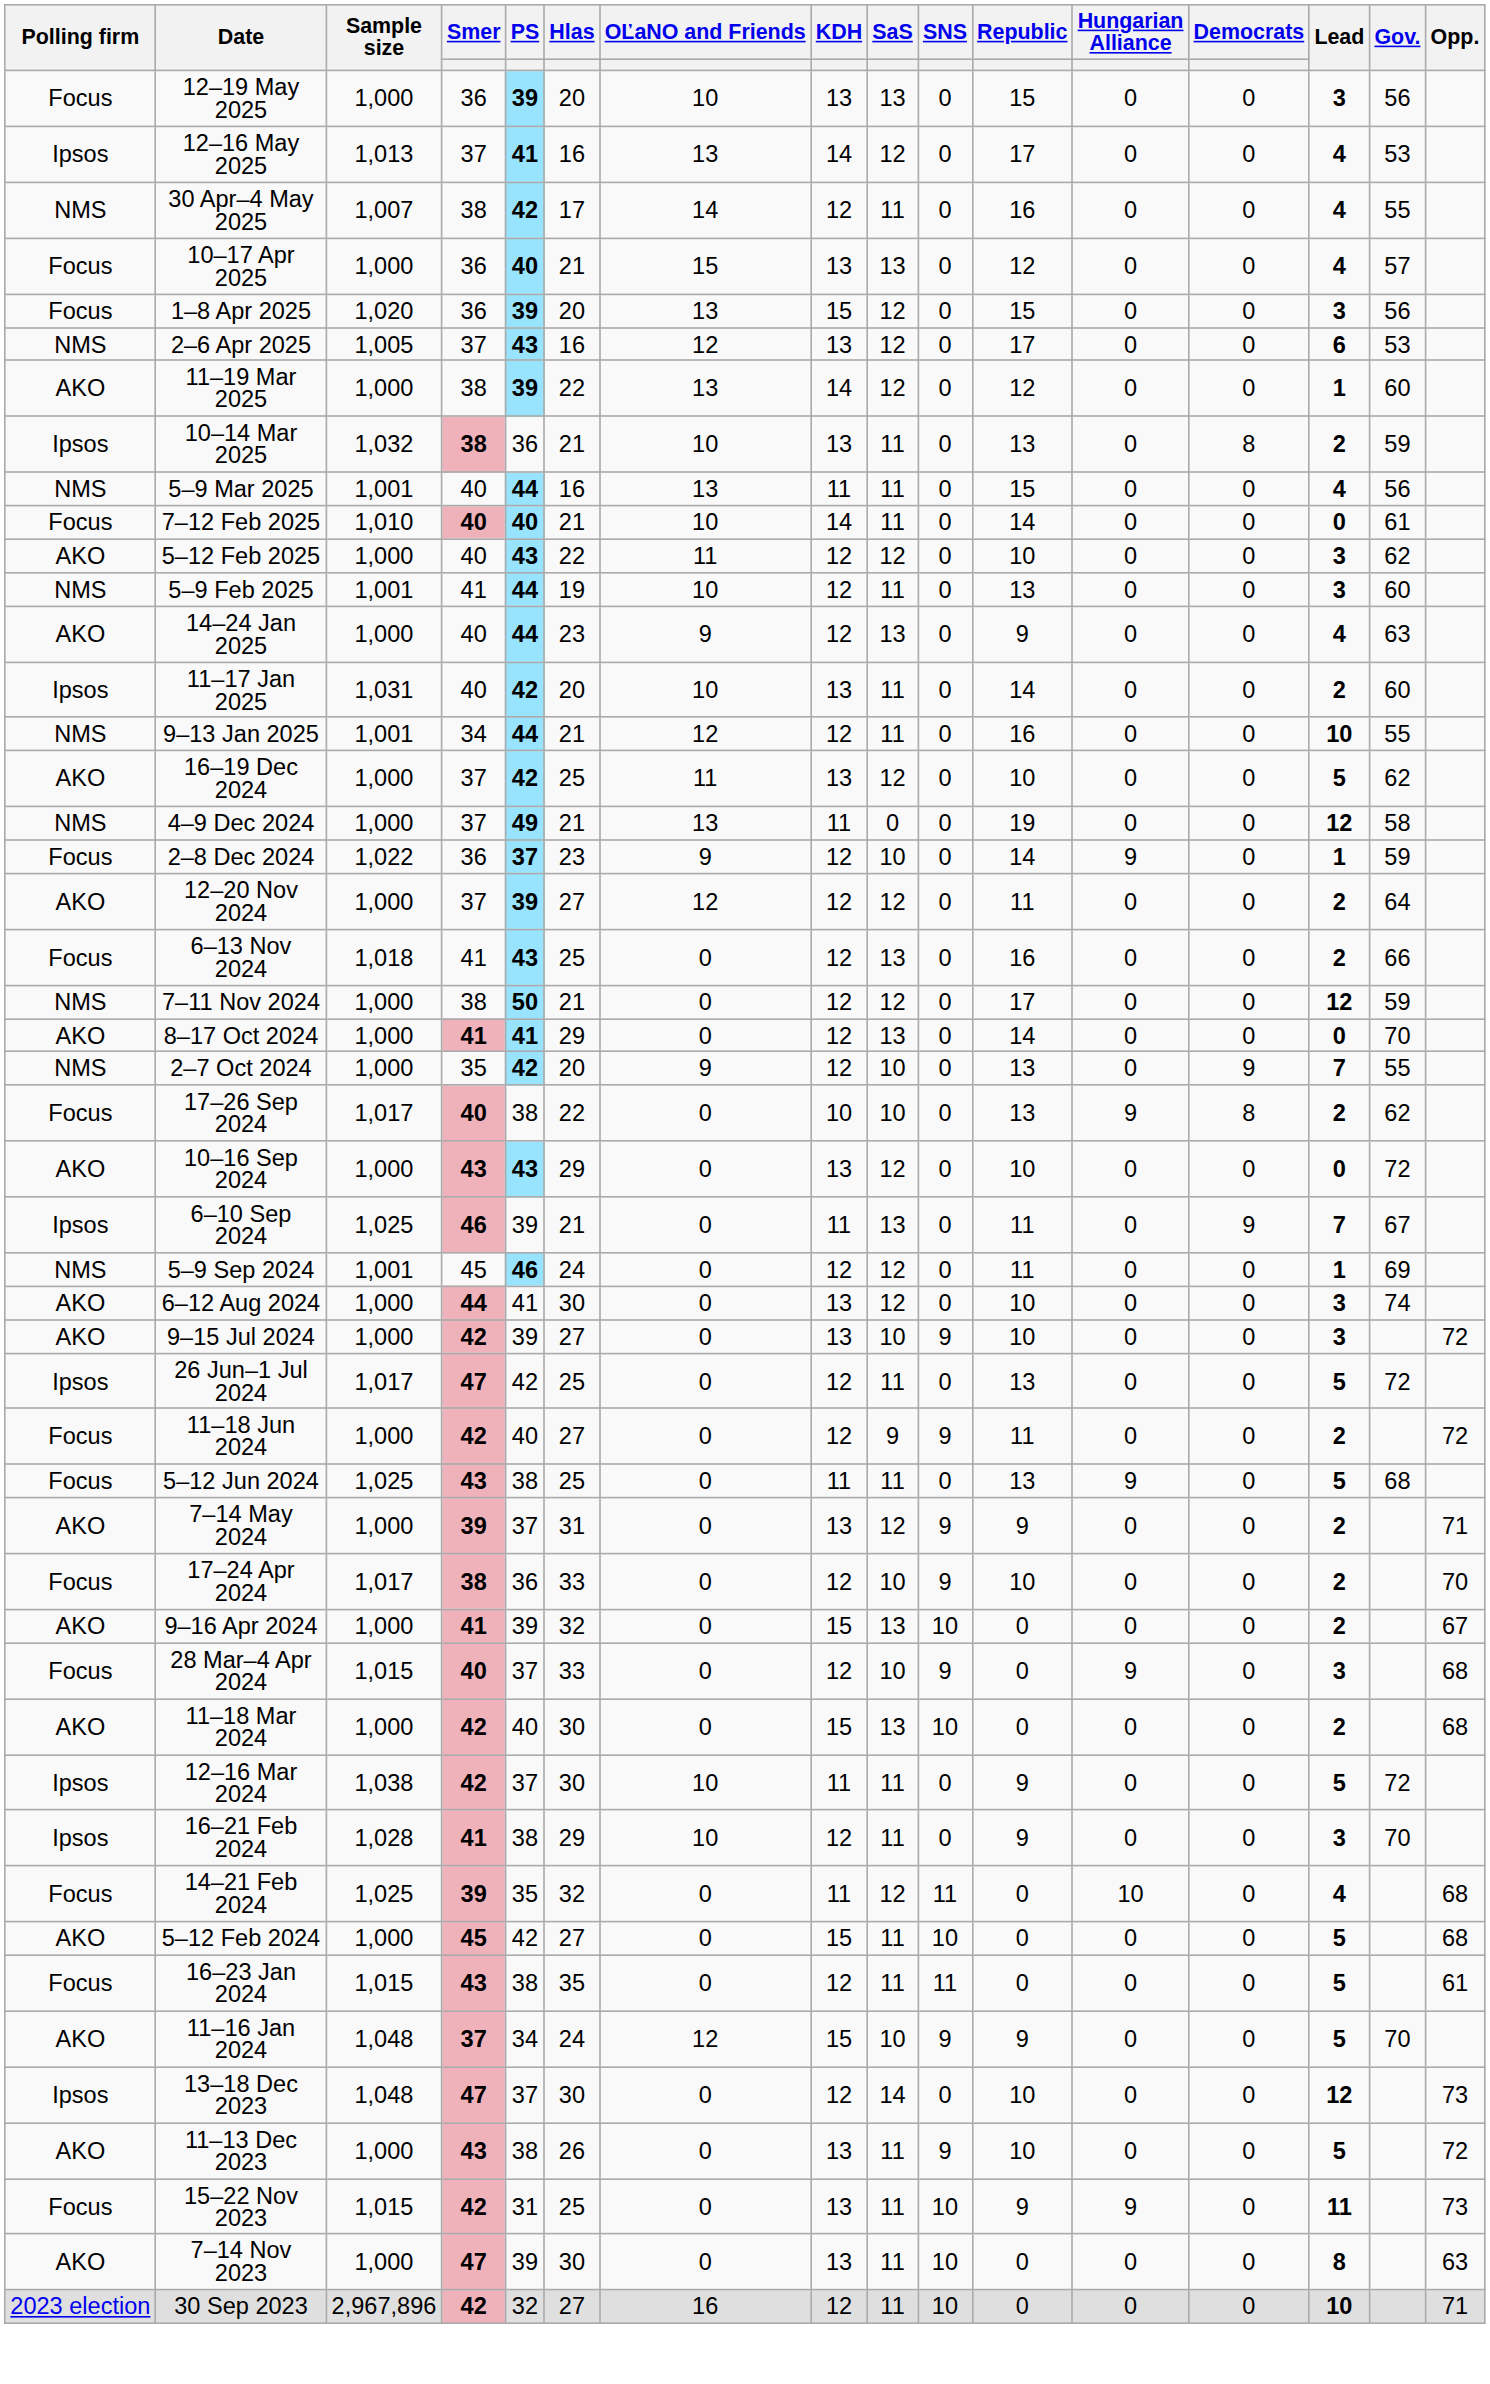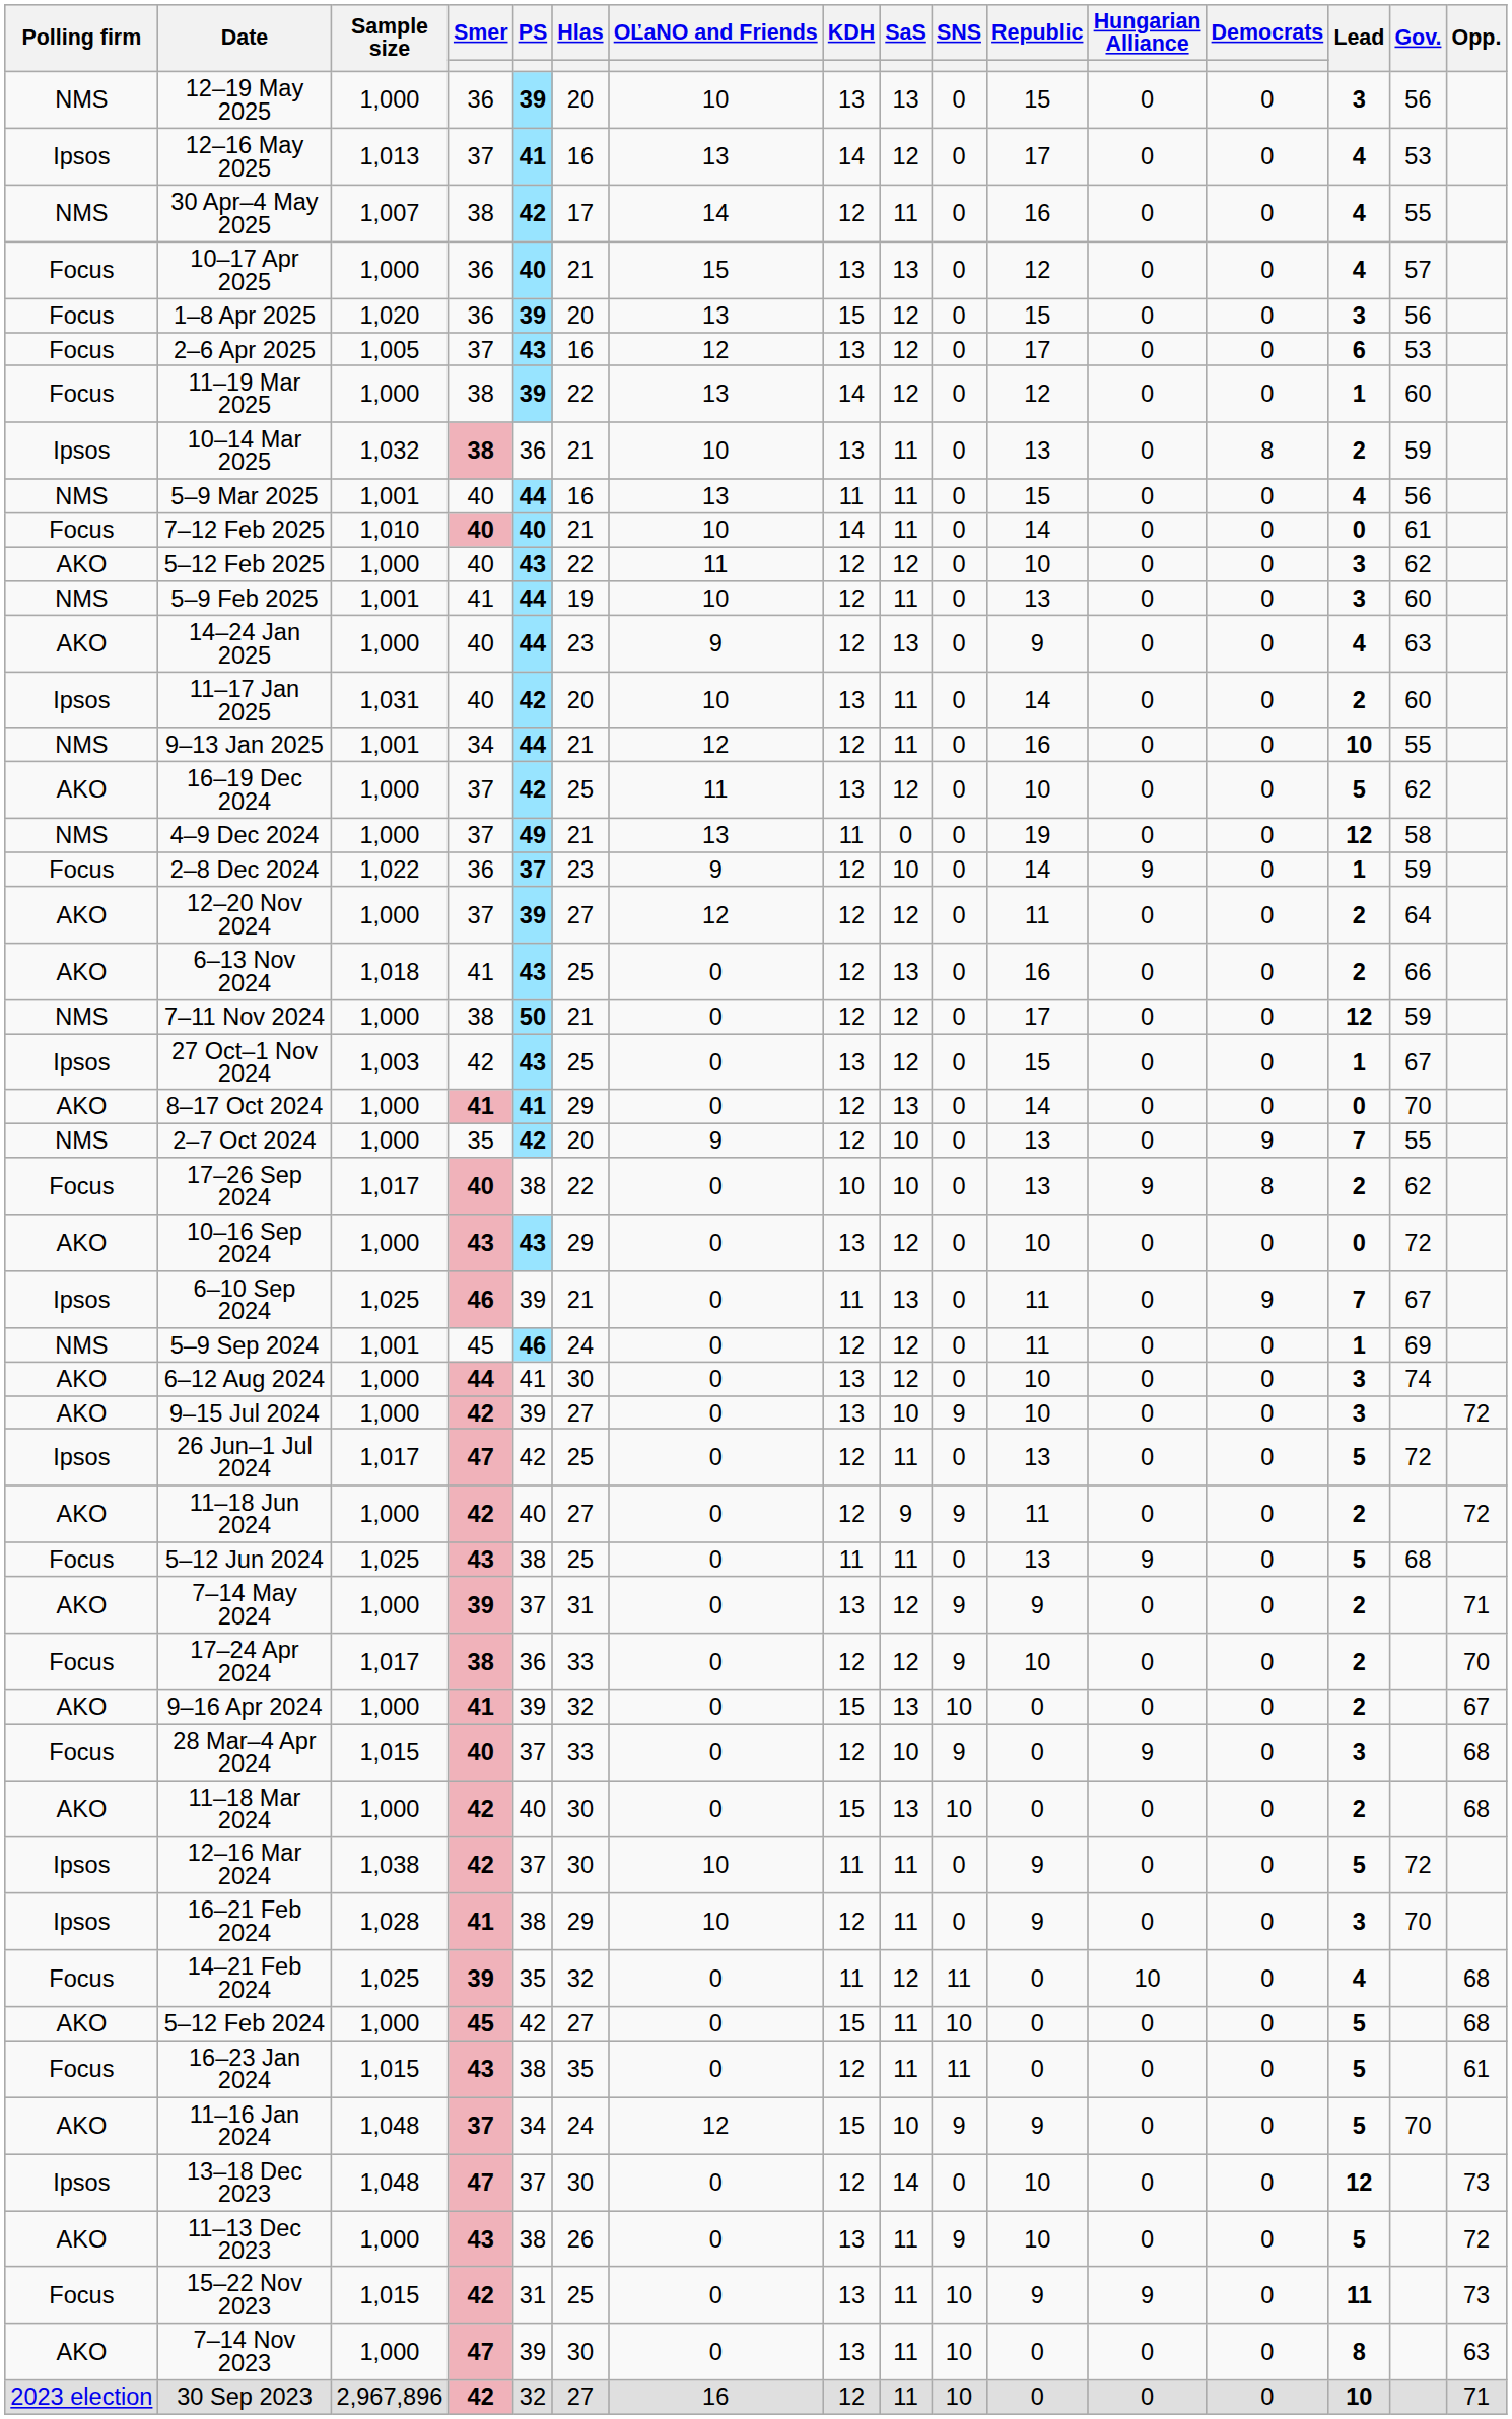12–19 May 2025 | Polling firm: Focus -> NMS
2–6 Apr 2025 | Polling firm: NMS -> Focus
11–19 Mar 2025 | Polling firm: AKO -> Focus
6–13 Nov 2024 | Polling firm: Focus -> AKO
+ row: Ipsos | 27 Oct–1 Nov 2024 | 1,003 | 42 | 43 | 25 | 0 | 13 | 12 | 0 | 15 | 0 | 0 | 1 | 67
11–18 Jun 2024 | Polling firm: Focus -> AKO
17–24 Apr 2024 | SaS: 10 -> 12
